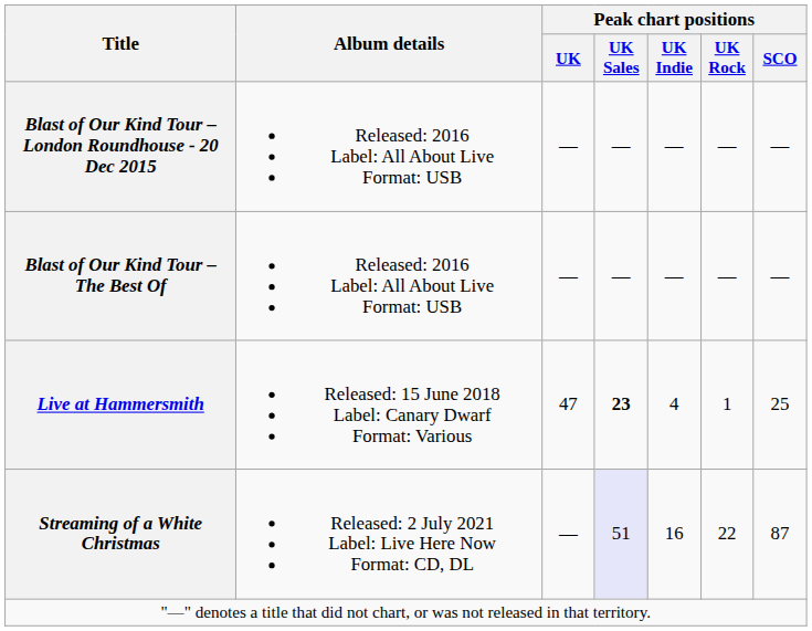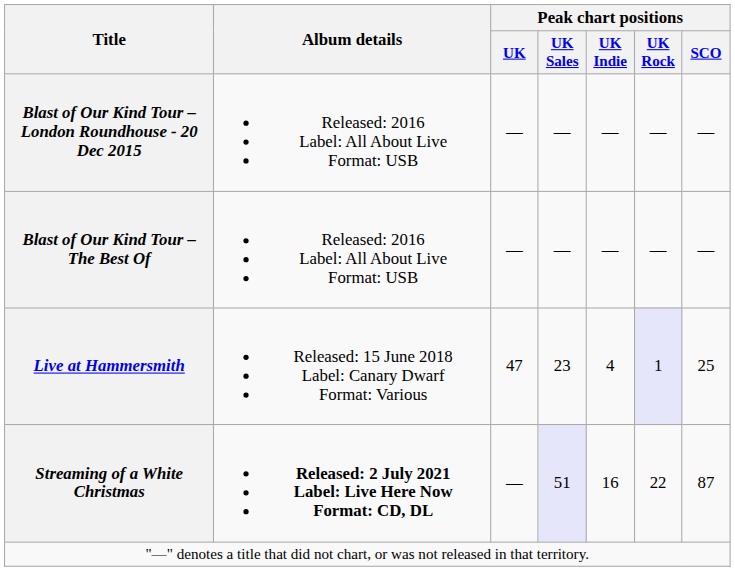Live at Hammersmith | Peak chart positions / UK Sales: bold -> normal
Live at Hammersmith | Peak chart positions / UK Rock: no background -> lavender background
Streaming of a White Christmas | Album details: normal -> bold
